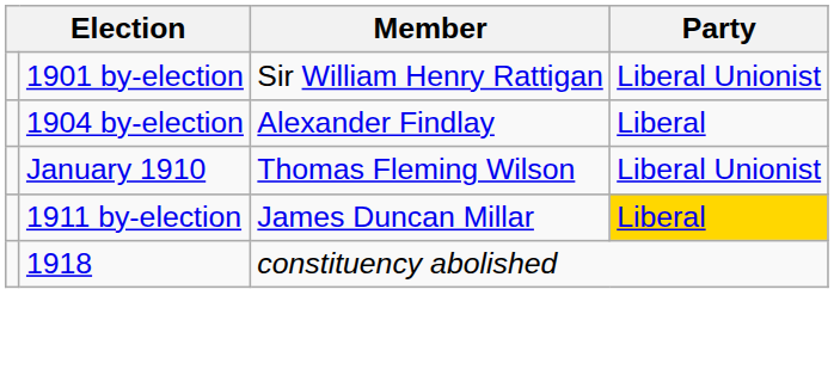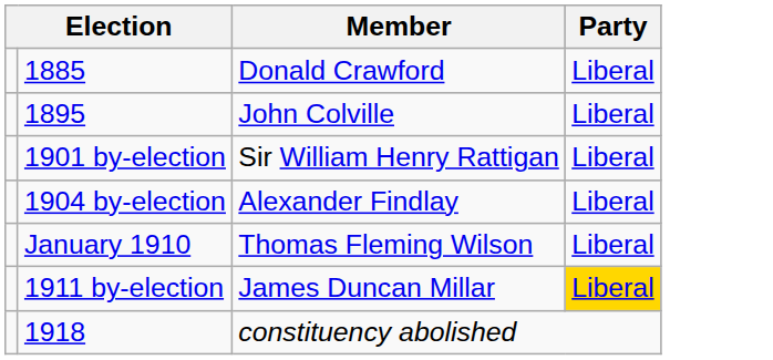+ row: 1885 | Donald Crawford | Liberal
+ row: 1895 | John Colville | Liberal
1901 by-election | Party: Liberal Unionist -> Liberal
January 1910 | Party: Liberal Unionist -> Liberal
